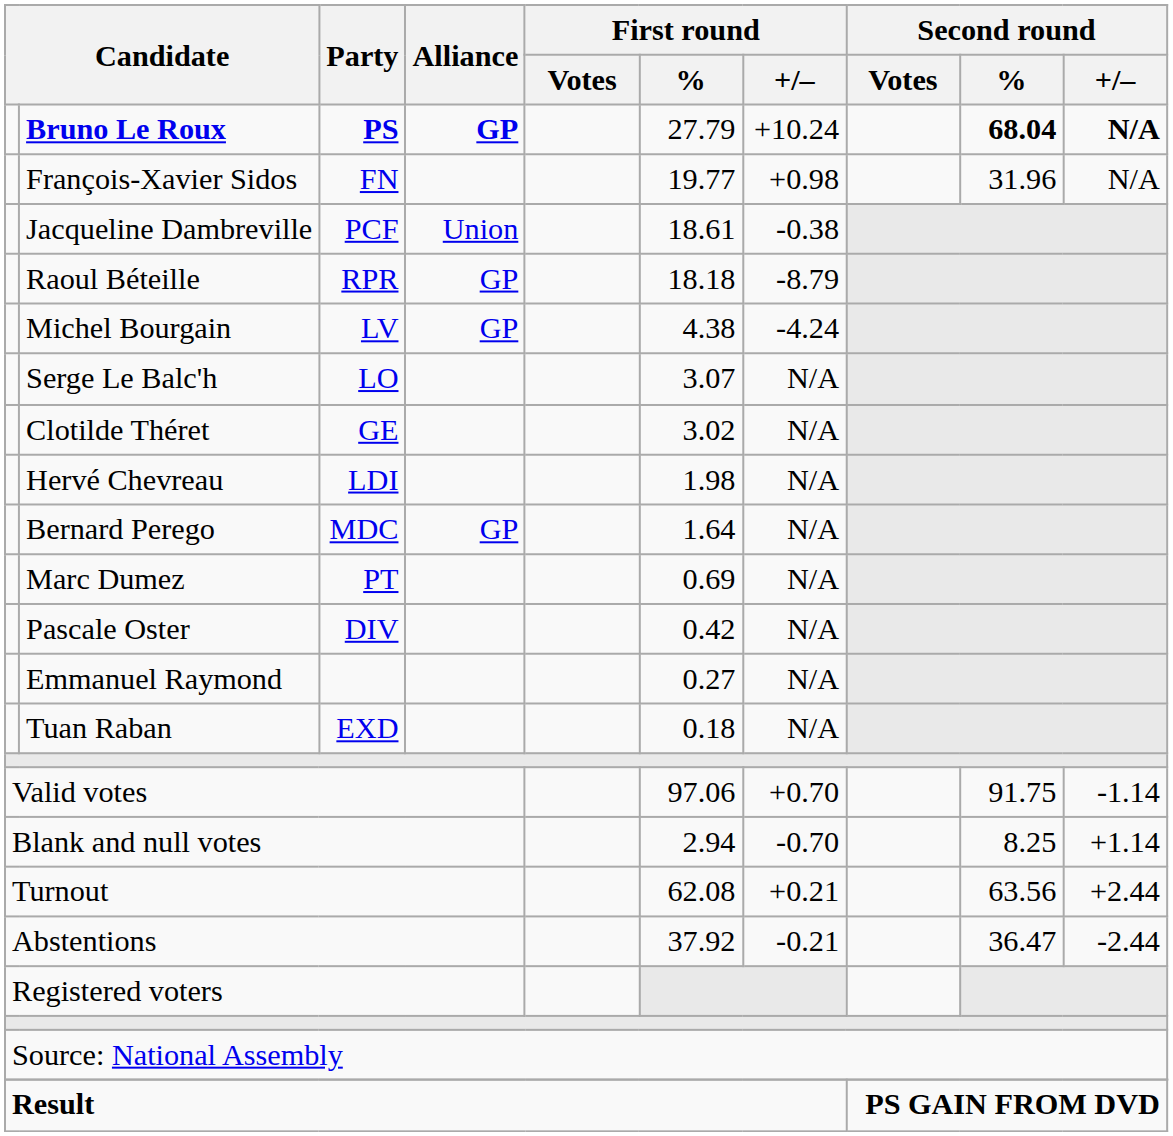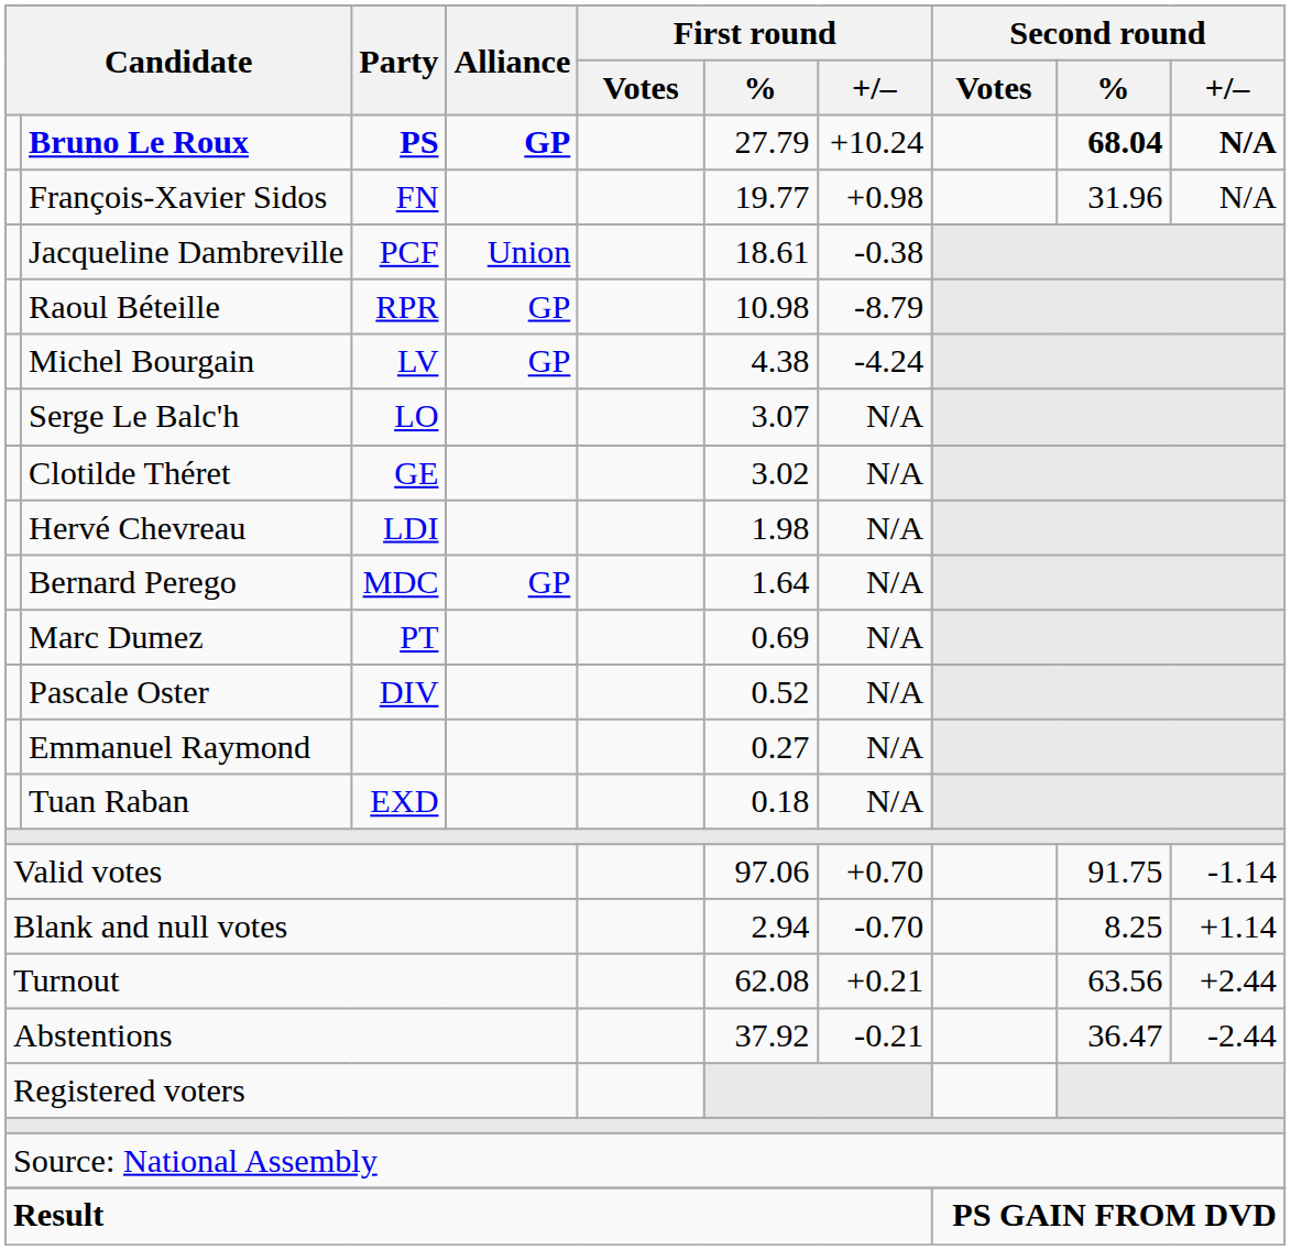Raoul Béteille | First round / %: 18.18 -> 10.98
Pascale Oster | First round / %: 0.42 -> 0.52
